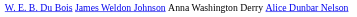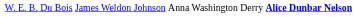W. E. B. Du Bois | column 4: normal -> bold
